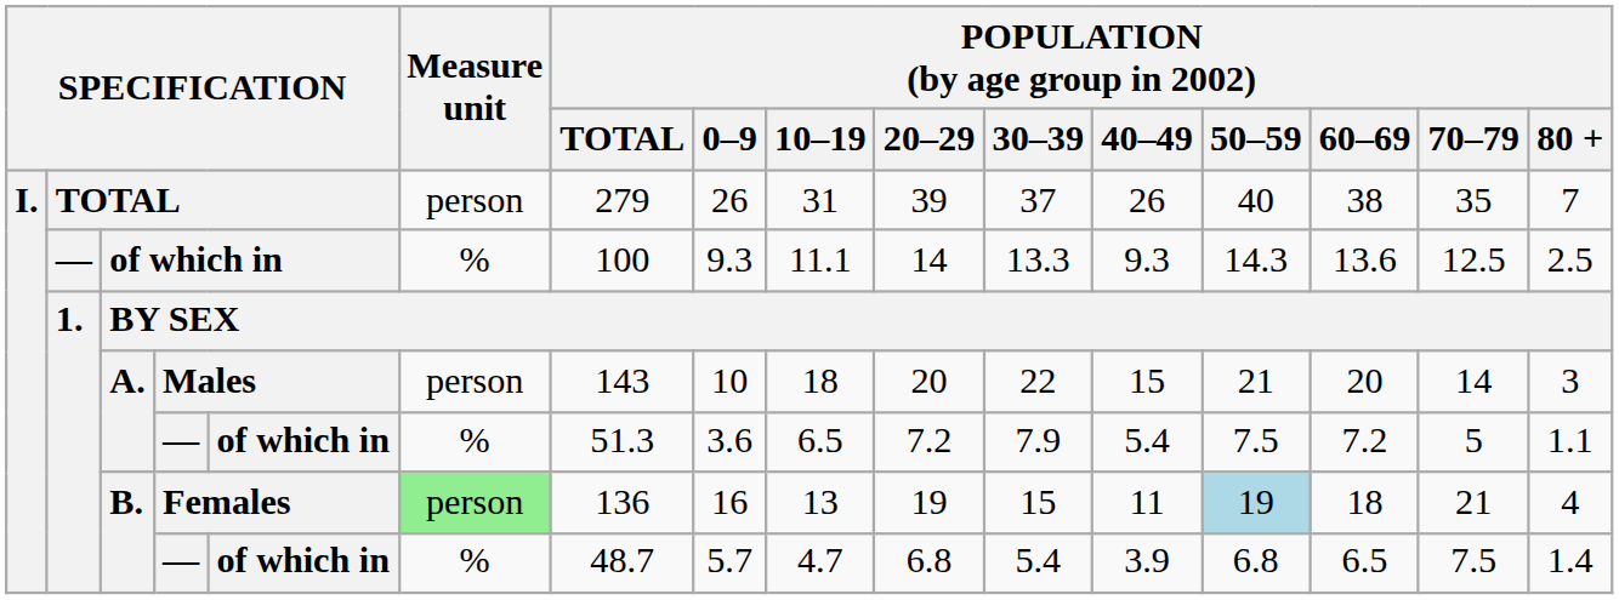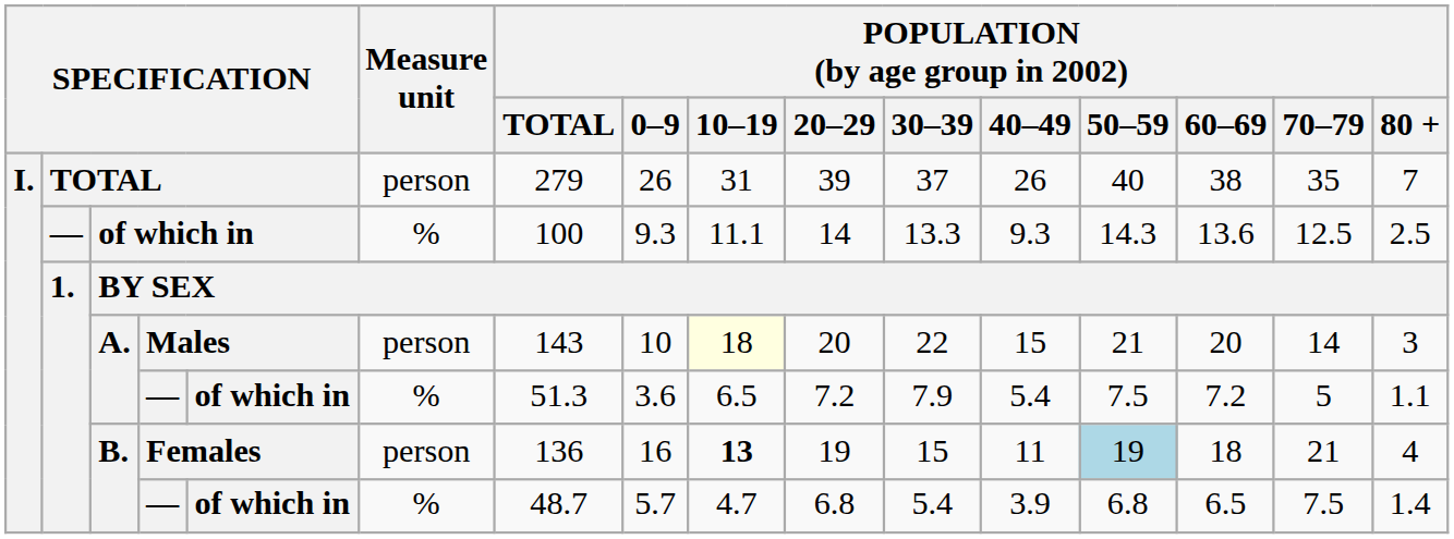Males | POPULATION (by age group in 2002) / 10–19: no background -> lightyellow background
Females | Measure unit: lightgreen background -> no background
Females | POPULATION (by age group in 2002) / 10–19: normal -> bold
